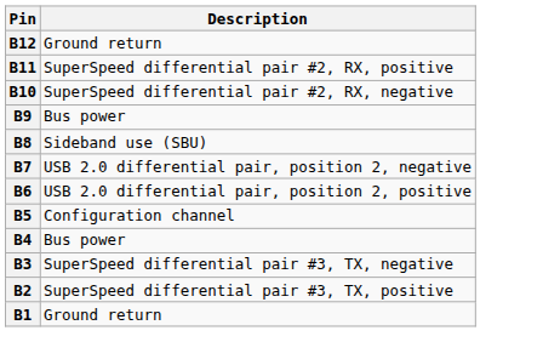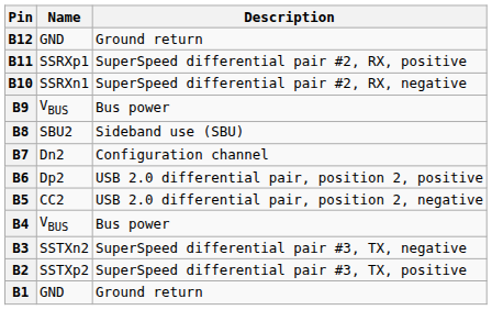+ column: Name | GND | SSRXp1 | SSRXn1 | VBUS | SBU2 | Dn2 | Dp2 | CC2 | VBUS | SSTXn2 | SSTXp2 | GND
B7 | Description: USB 2.0 differential pair, position 2, negative -> Configuration channel
B5 | Description: Configuration channel -> USB 2.0 differential pair, position 2, negative
